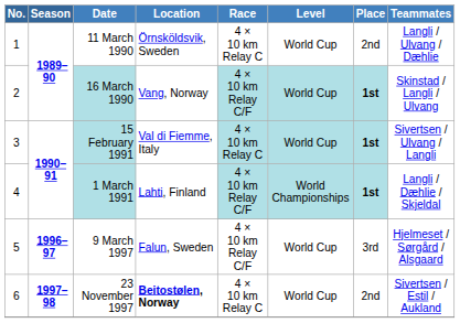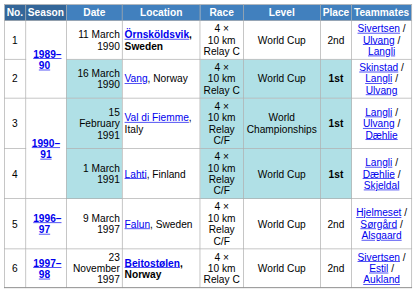11 March 1990 | Location: normal -> bold
11 March 1990 | Teammates: Langli / Ulvang / Dæhlie -> Sivertsen / Ulvang / Langli
16 March 1990 | Race: 4 × 10 km Relay C/F -> 4 × 10 km Relay C
15 February 1991 | Race: 4 × 10 km Relay C -> 4 × 10 km Relay C/F
15 February 1991 | Level: World Cup -> World Championships
15 February 1991 | Teammates: Sivertsen / Ulvang / Langli -> Langli / Ulvang / Dæhlie
1 March 1991 | Level: World Championships -> World Cup
9 March 1997 | Place: 3rd -> 2nd
